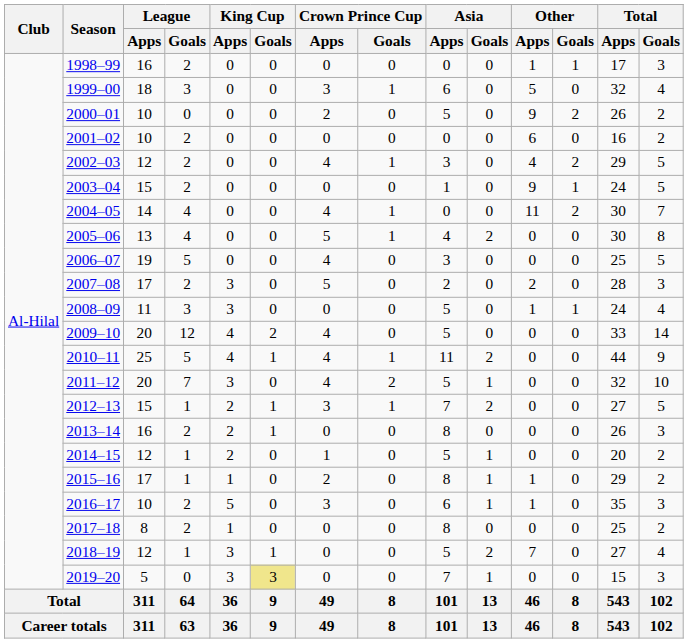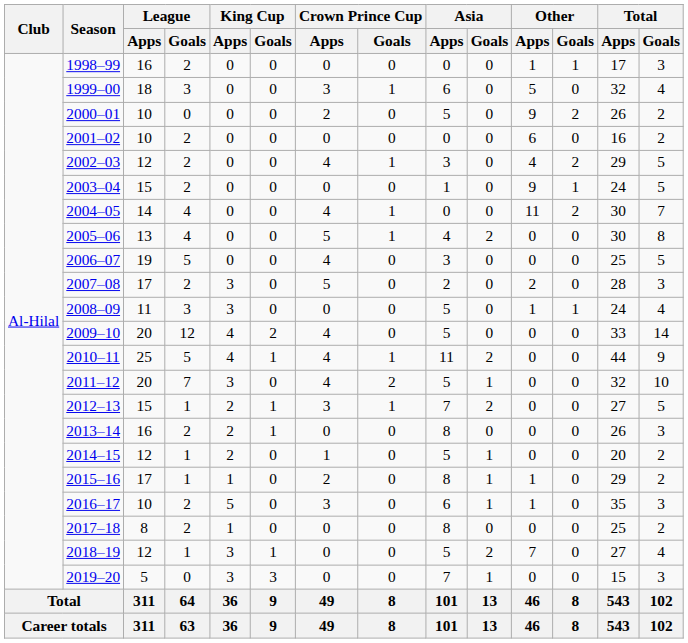2019–20 | King Cup / Goals: khaki background -> no background
